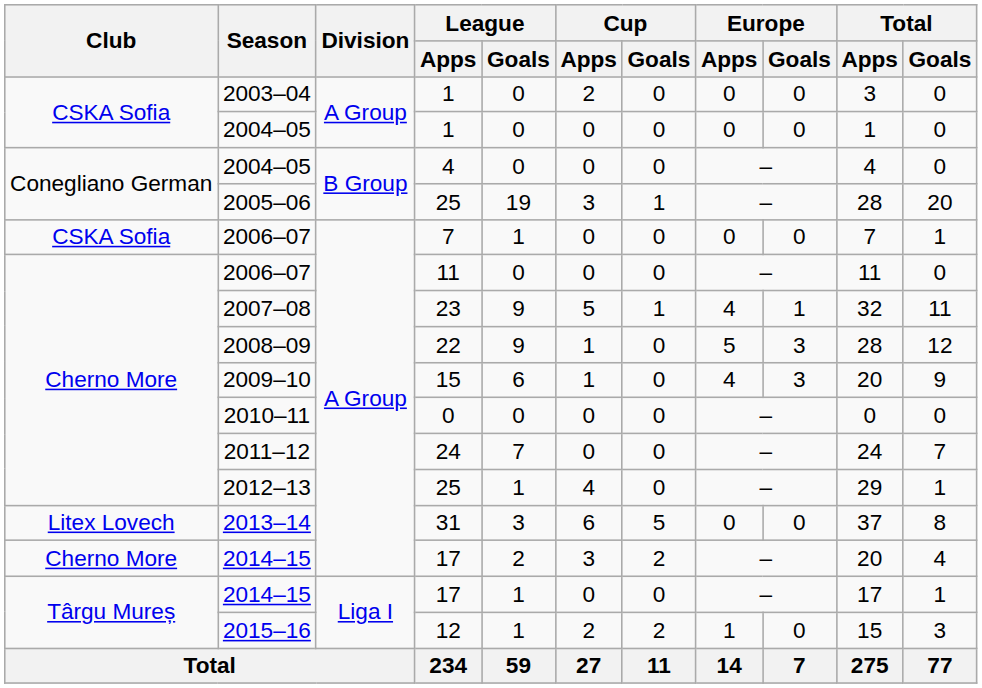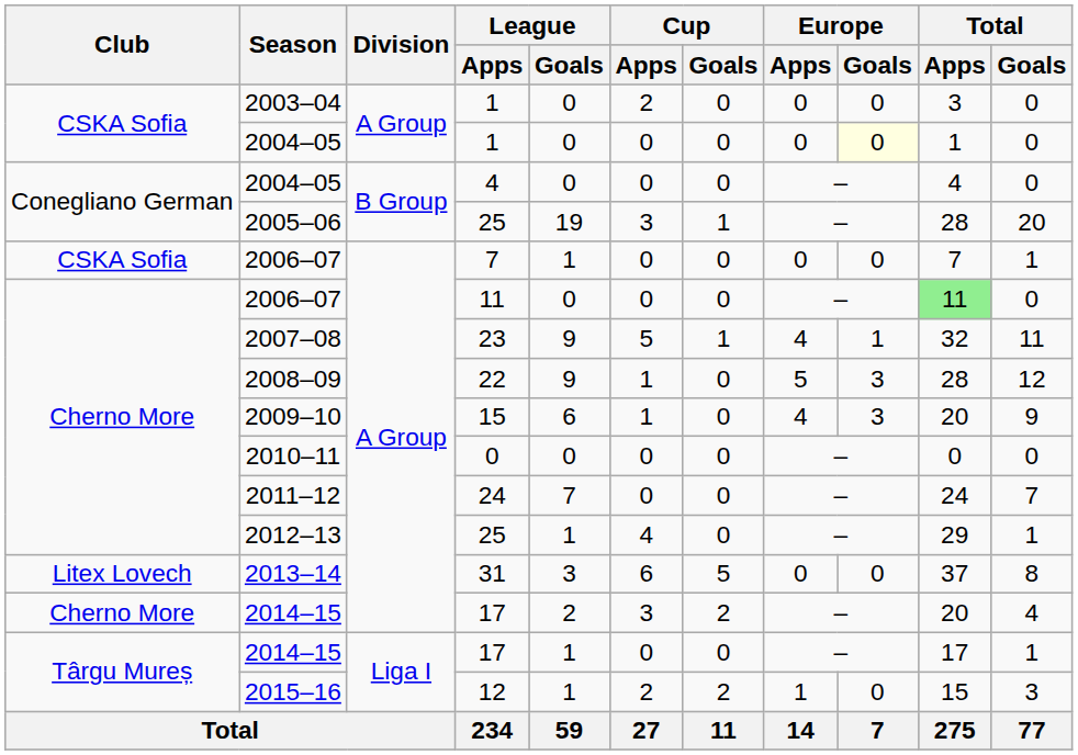CSKA Sofia / 2004–05 | Europe / Goals: no background -> lightyellow background
Cherno More / 2006–07 | Total / Apps: no background -> lightgreen background
